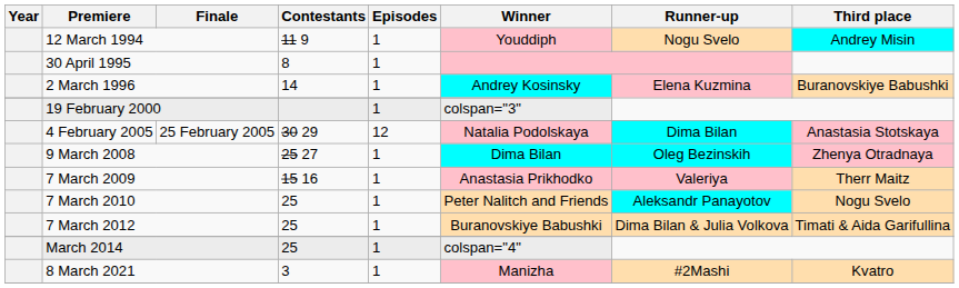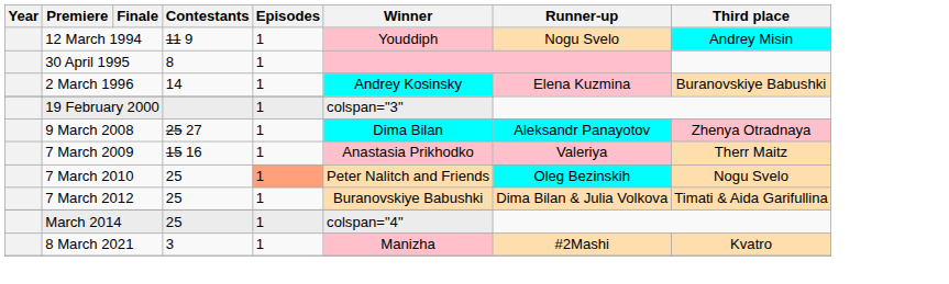- row: 4 February 2005 | 25 February 2005 | 30 29 | 12 | Natalia Podolskaya | Dima Bilan | Anastasia Stotskaya
9 March 2008 | Runner-up: Oleg Bezinskih -> Aleksandr Panayotov
7 March 2010 | Episodes: no background -> lightsalmon background
7 March 2010 | Runner-up: Aleksandr Panayotov -> Oleg Bezinskih
